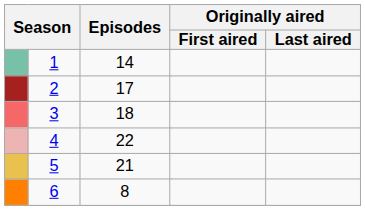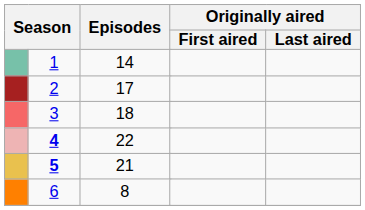4 | column 2: normal -> bold
5 | column 2: normal -> bold
